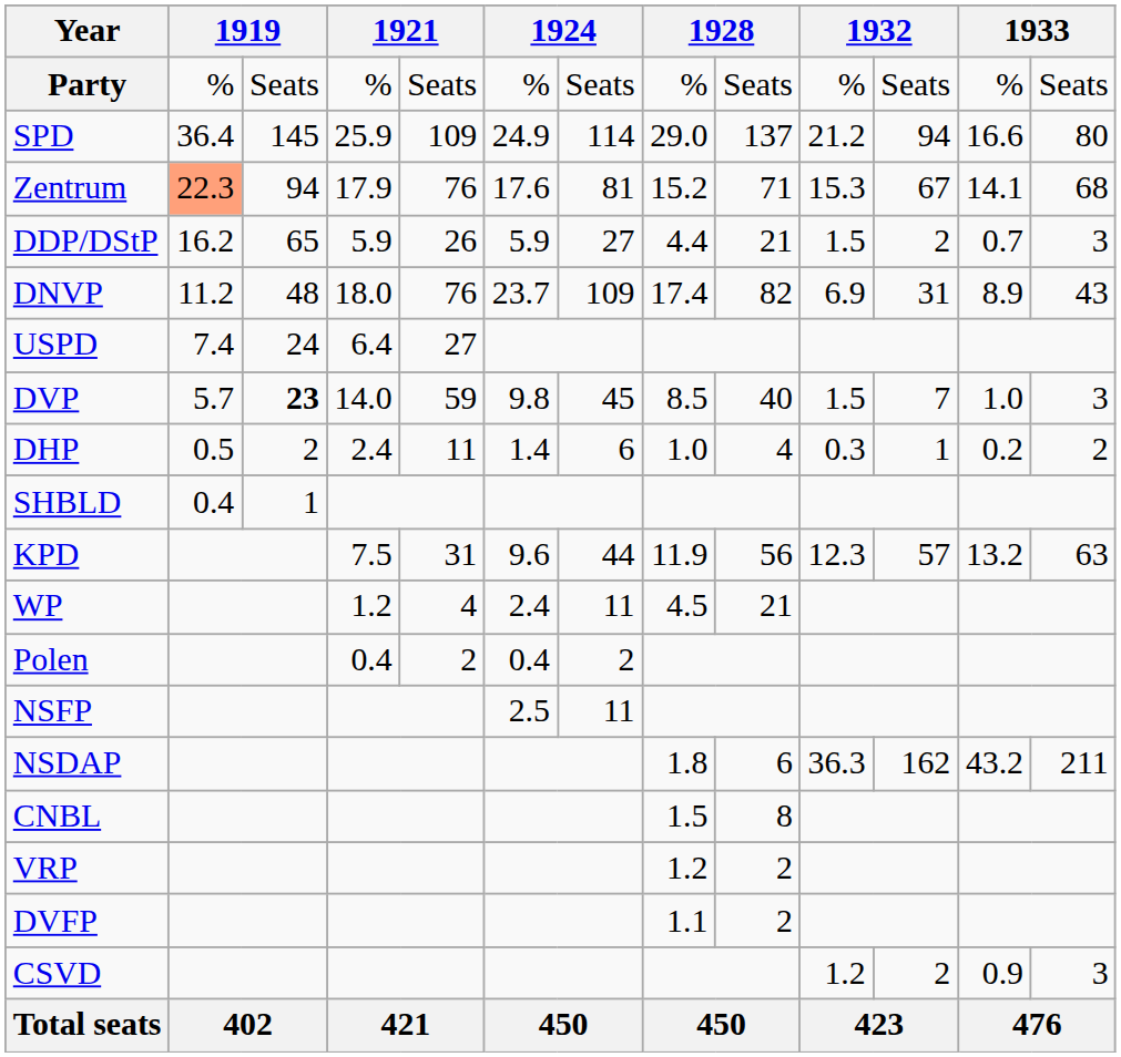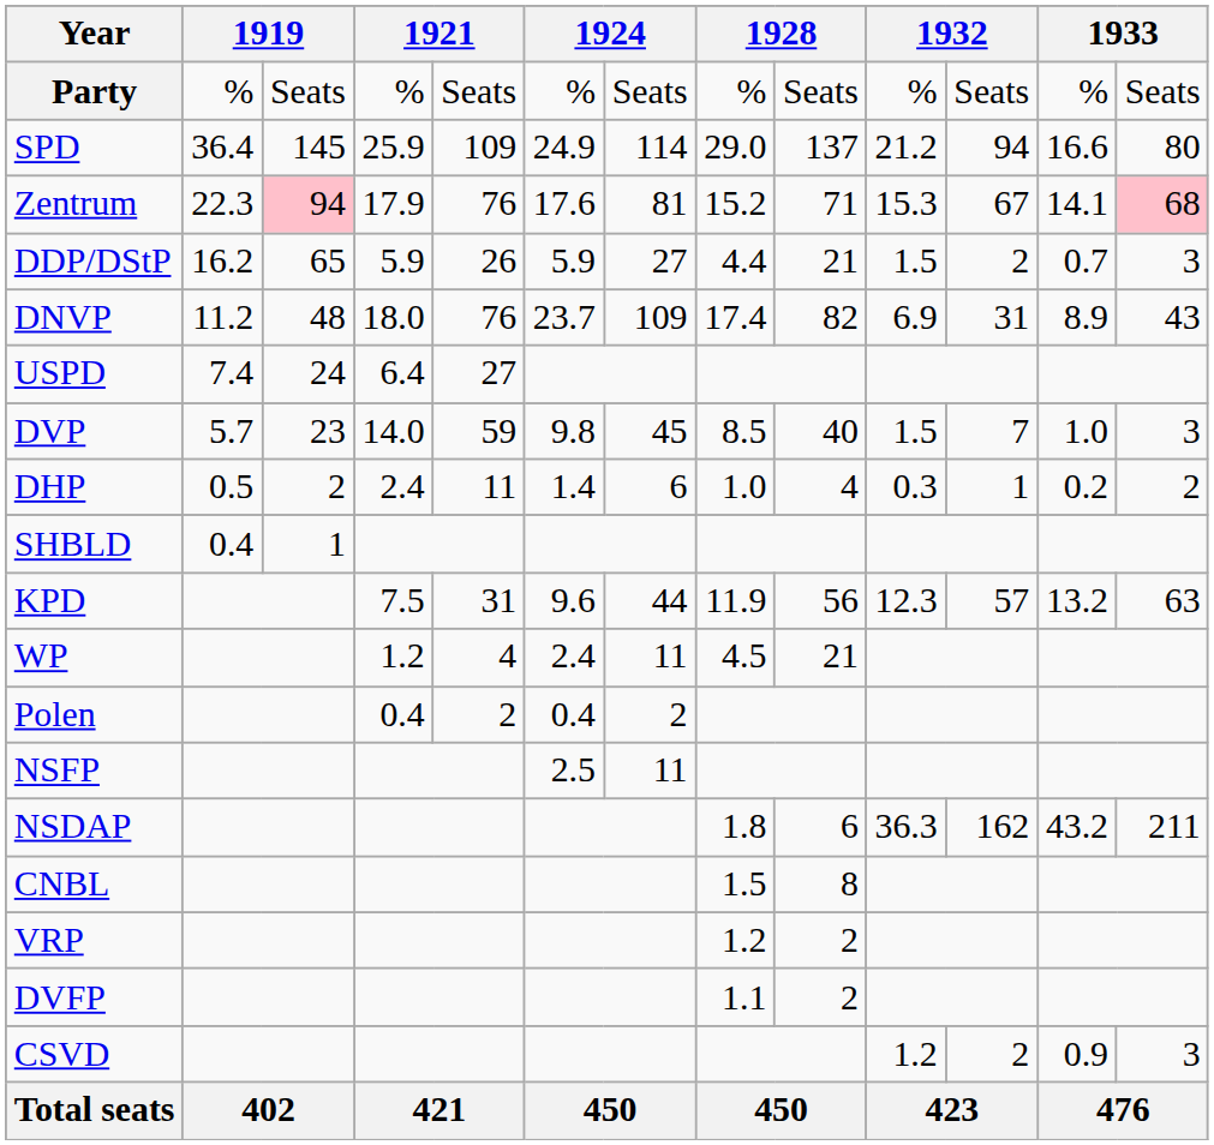Zentrum | column 2: lightsalmon background -> no background
Zentrum | column 3: no background -> pink background
Zentrum | column 13: no background -> pink background
DVP | column 3: bold -> normal
